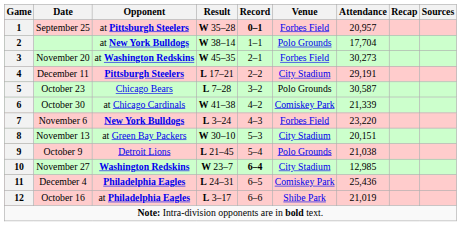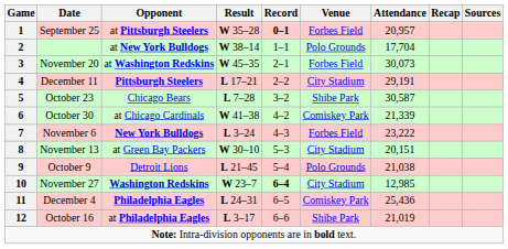3 | Attendance: 30,273 -> 30,073
5 | Venue: Polo Grounds -> Shibe Park
7 | Attendance: 23,220 -> 23,222
